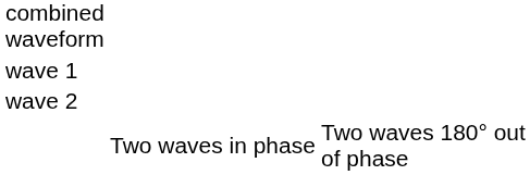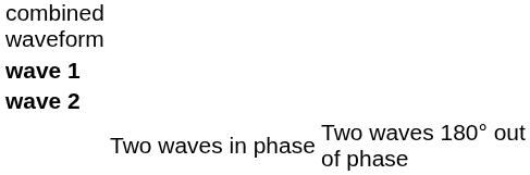wave 1 | column 1: normal -> bold
wave 2 | column 1: normal -> bold
